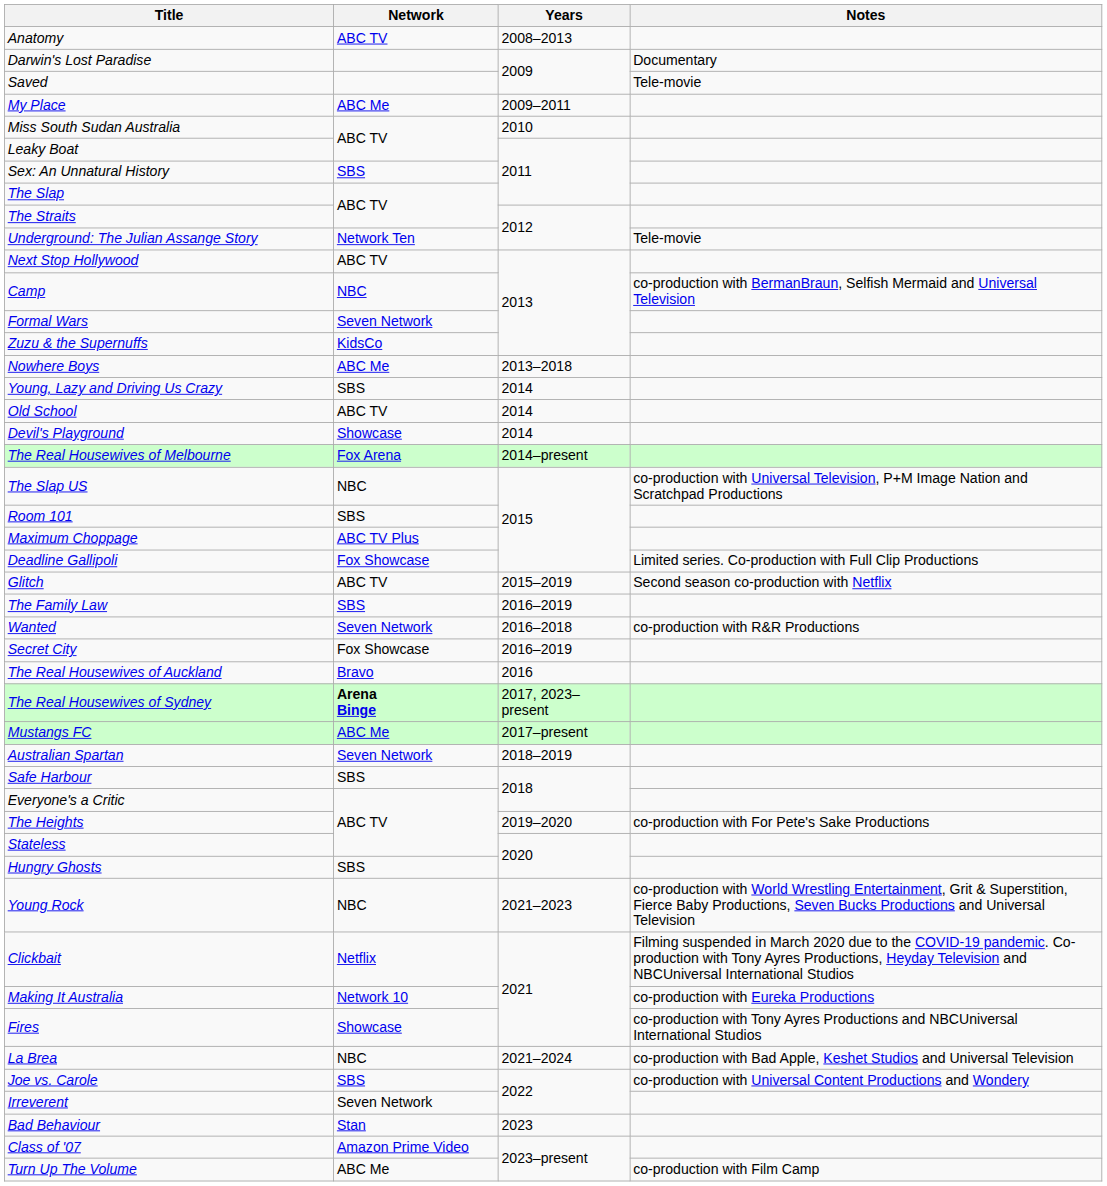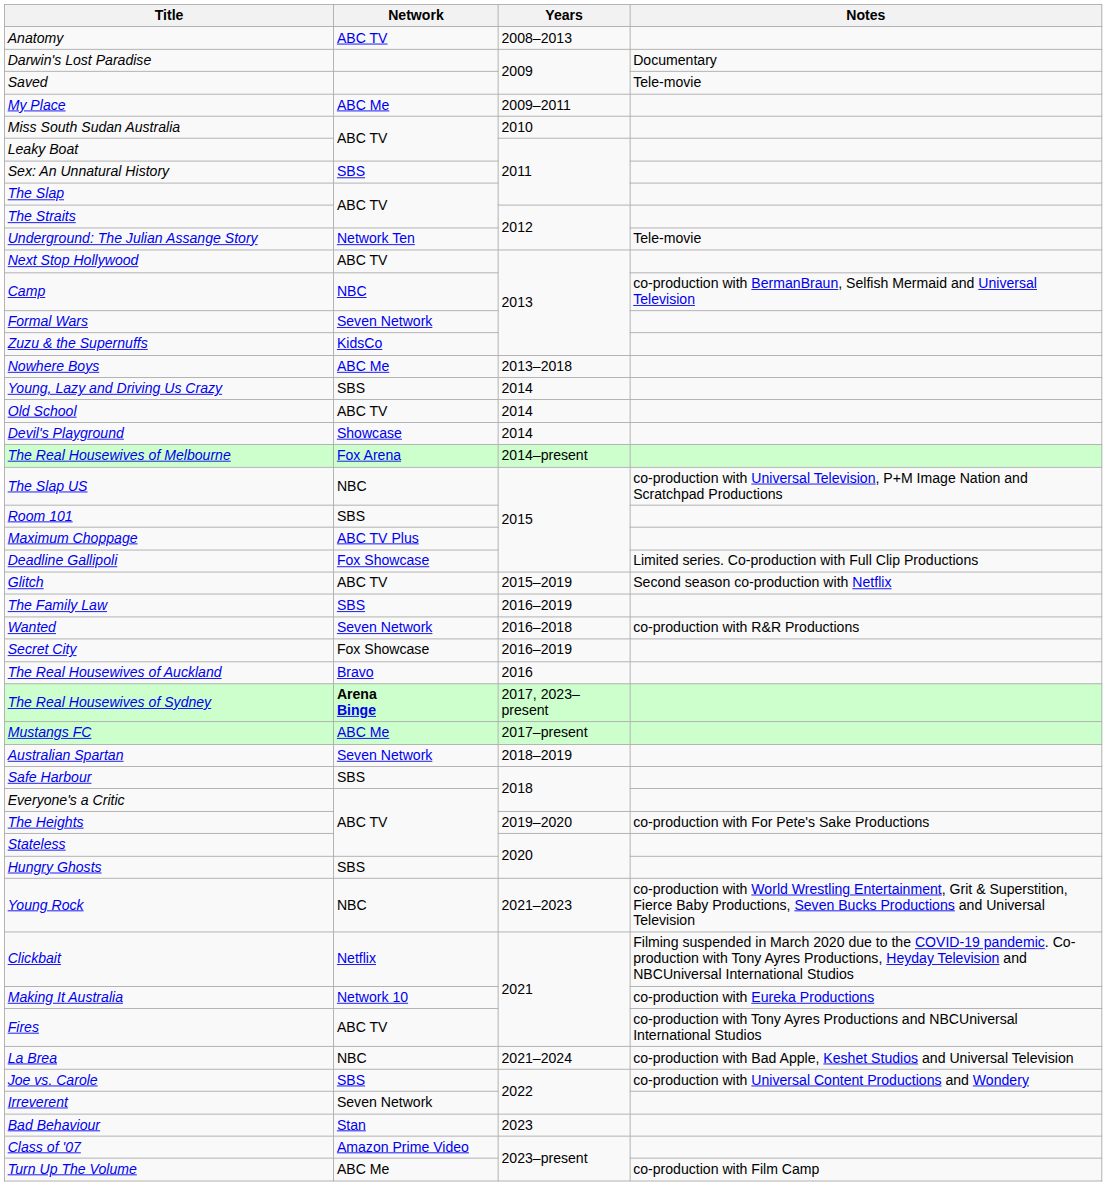Fires | Network: Showcase -> ABC TV
